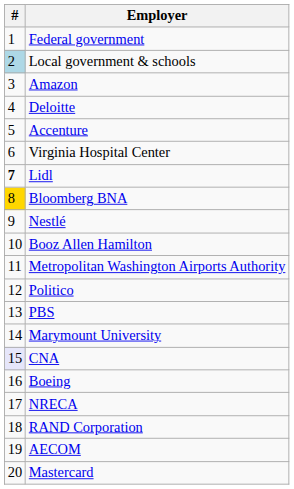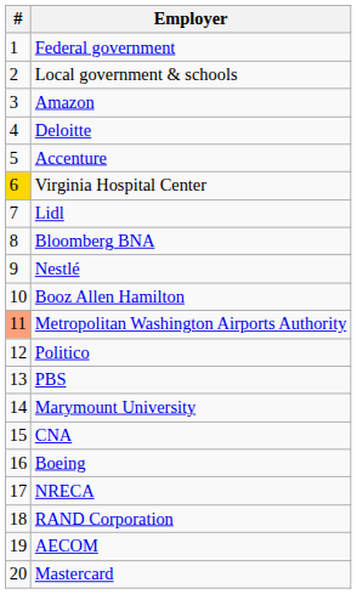Local government & schools | #: lightblue background -> no background
Virginia Hospital Center | #: no background -> gold background
Lidl | #: bold -> normal
Bloomberg BNA | #: gold background -> no background
Metropolitan Washington Airports Authority | #: no background -> lightsalmon background
CNA | #: lavender background -> no background
